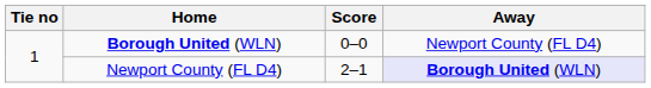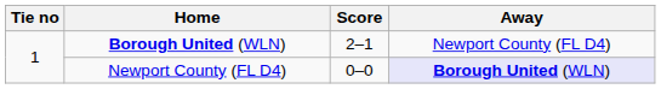row 2 | Score: 0–0 -> 2–1
row 3 | Score: 2–1 -> 0–0
